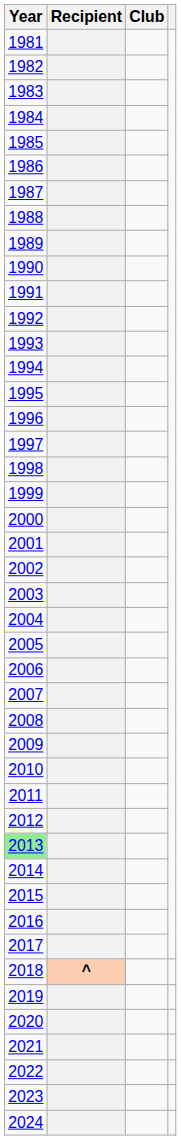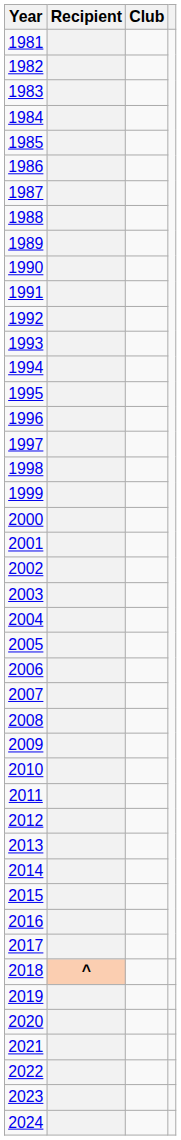2013 | Year: lightgreen background -> no background
